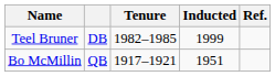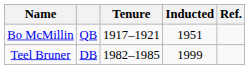rows swapped: Bo McMillin <-> Teel Bruner
